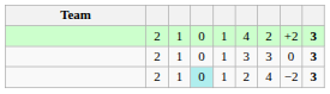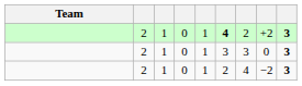row 2 | column 6: normal -> bold
row 4 | column 4: paleturquoise background -> no background
